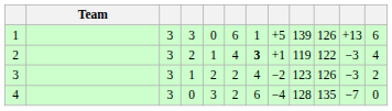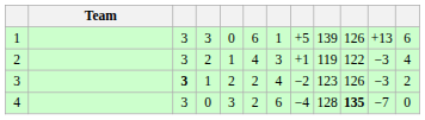row 3 | column 7: bold -> normal
row 4 | column 3: normal -> bold
row 5 | column 10: normal -> bold
